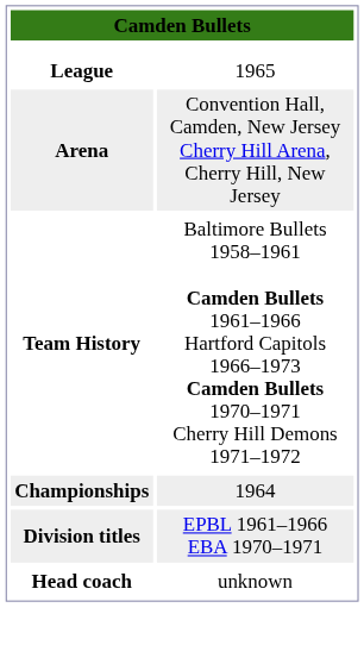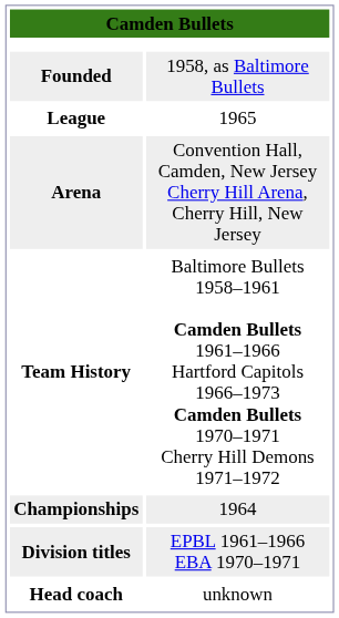+ row: Founded | 1958, as Baltimore Bullets
